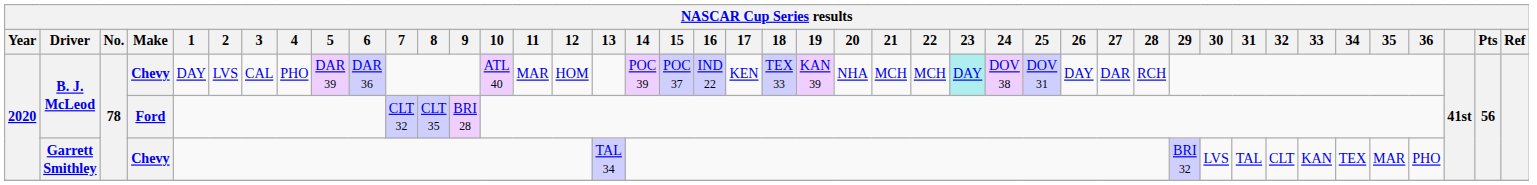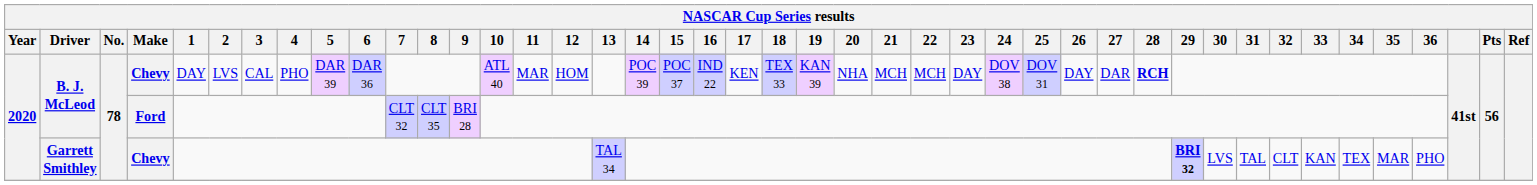B. J. McLeod / Chevy | 23: paleturquoise background -> no background
B. J. McLeod / Chevy | 28: normal -> bold
Garrett Smithley | 29: normal -> bold
